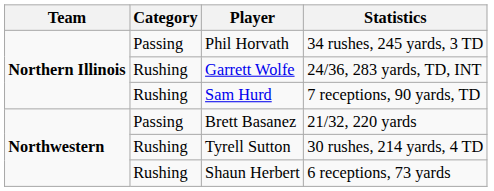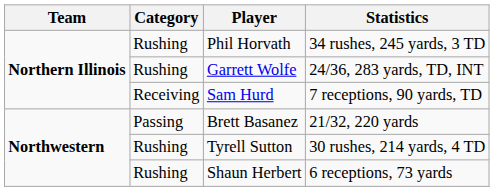Phil Horvath | Category: Passing -> Rushing
Sam Hurd | Category: Rushing -> Receiving
